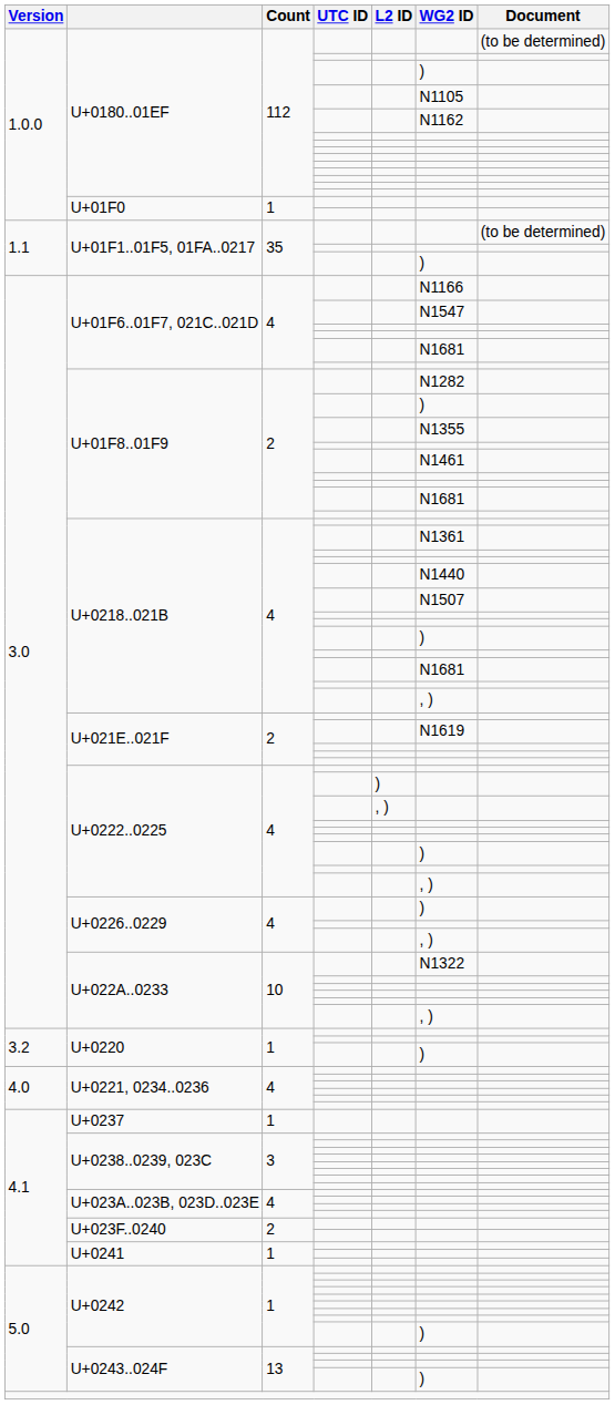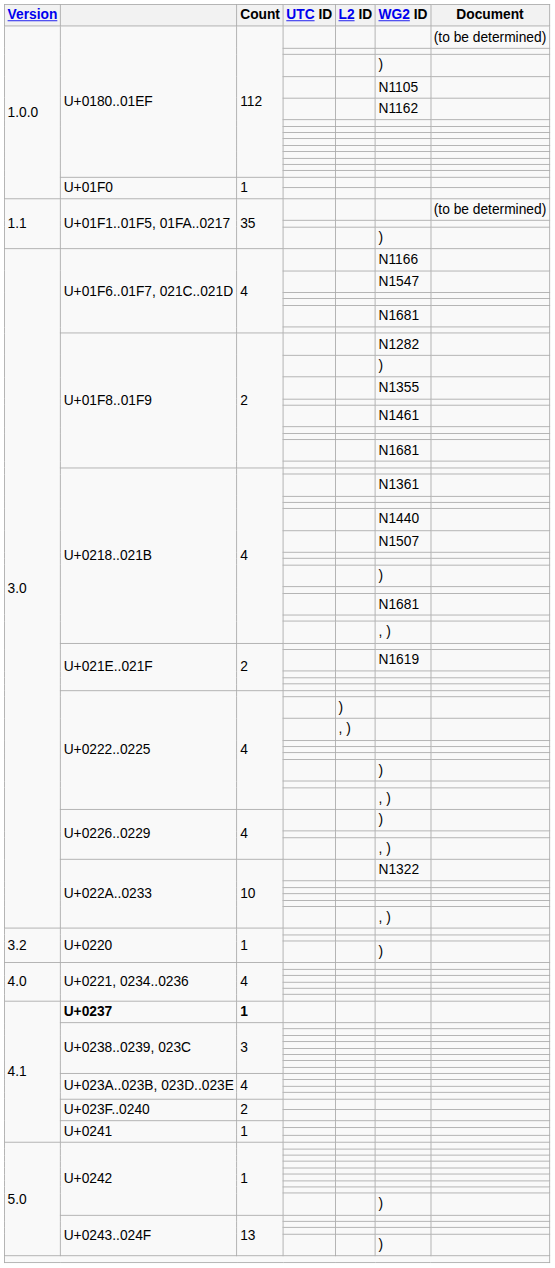U+0237 | column 2: normal -> bold
U+0237 | Count: normal -> bold
